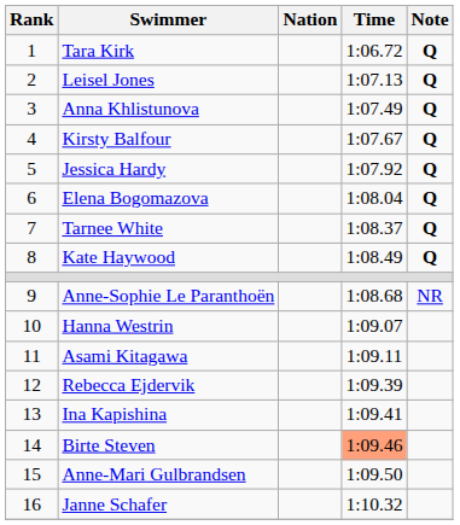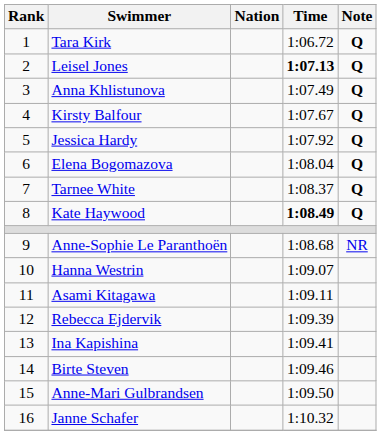Leisel Jones | Time: normal -> bold
Kate Haywood | Time: normal -> bold
Birte Steven | Time: lightsalmon background -> no background
